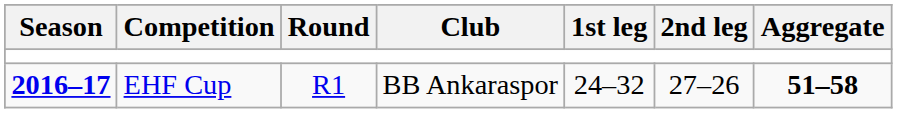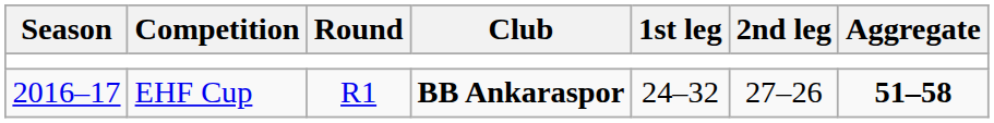EHF Cup | Season: bold -> normal
EHF Cup | Club: normal -> bold
